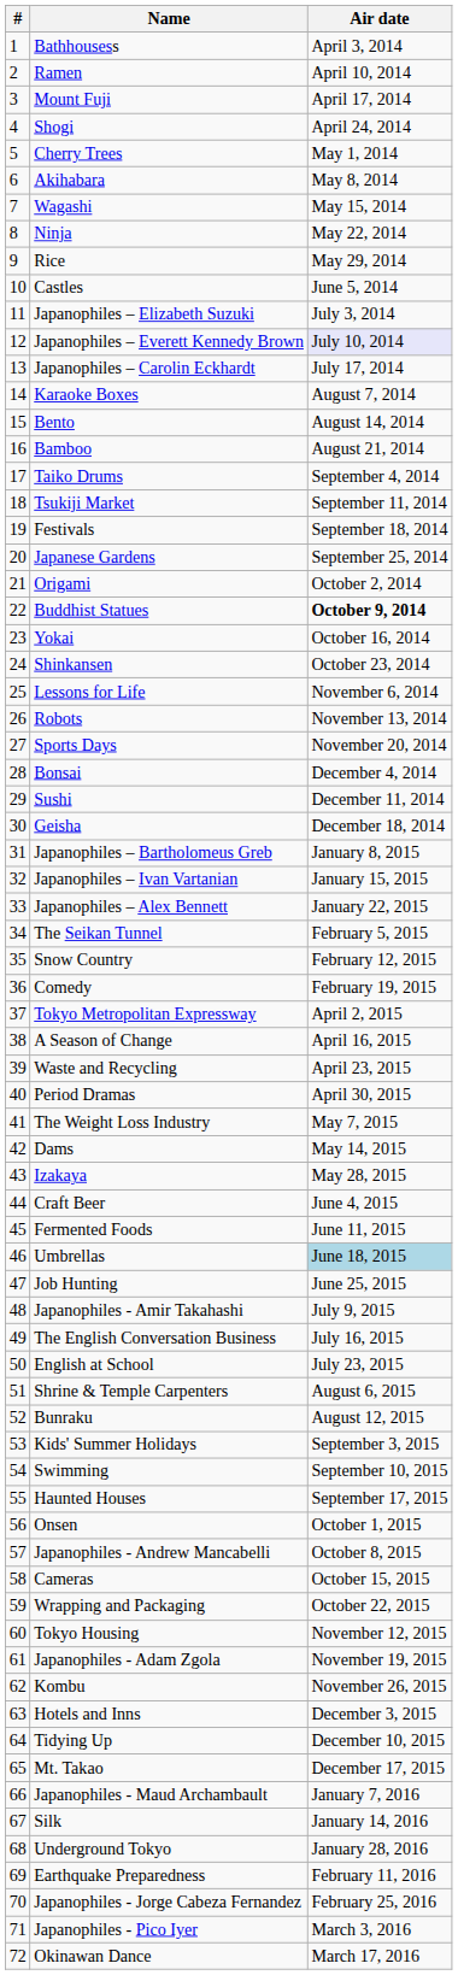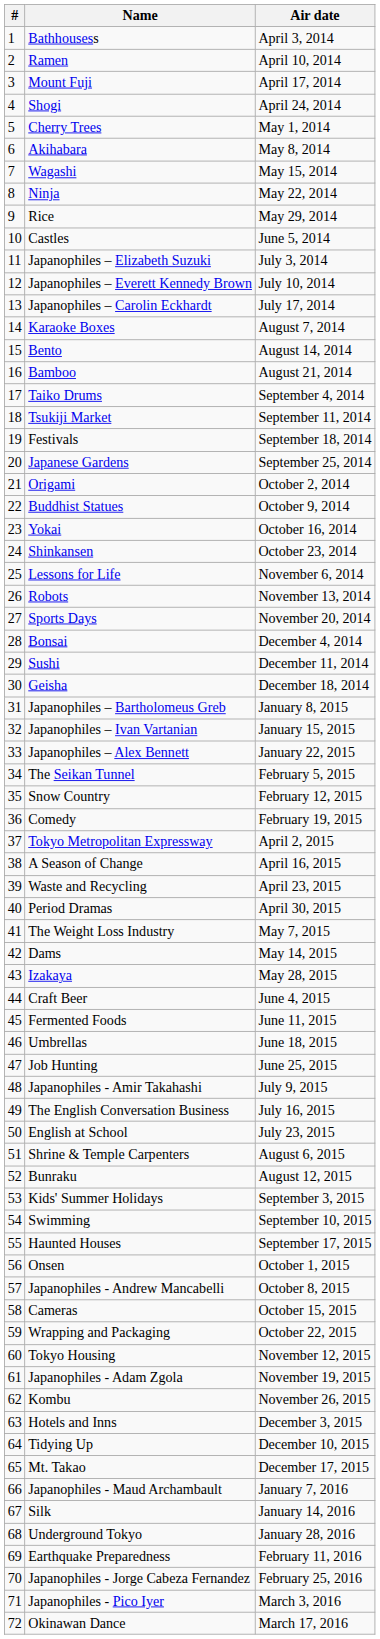Japanophiles – Everett Kennedy Brown | Air date: lavender background -> no background
Buddhist Statues | Air date: bold -> normal
Umbrellas | Air date: lightblue background -> no background
